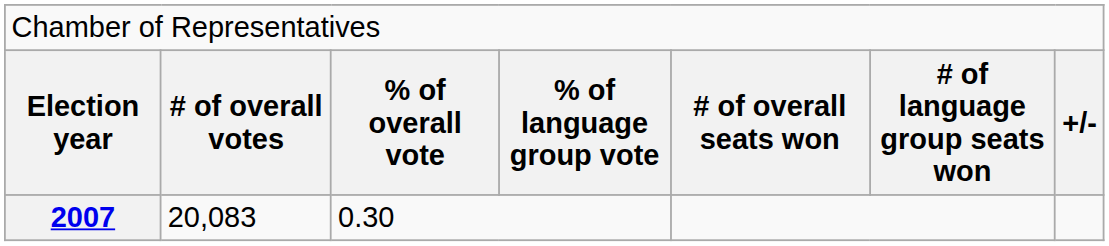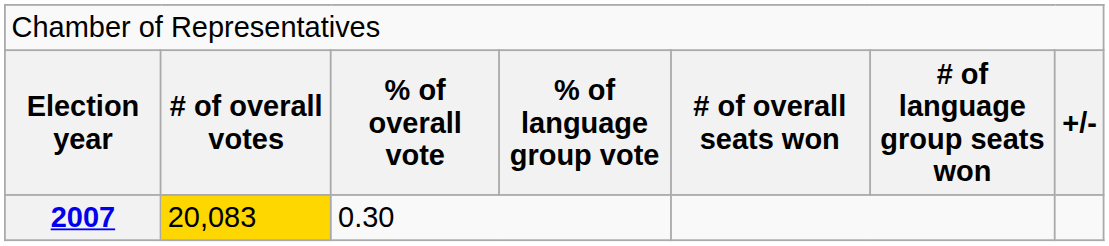2007 | column 2: no background -> gold background
